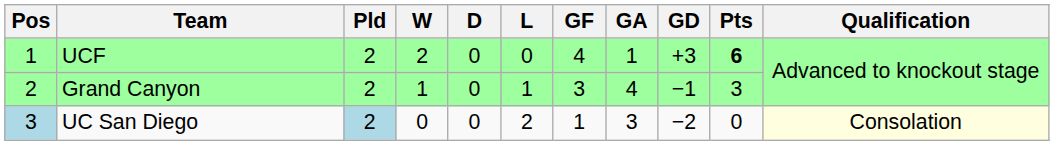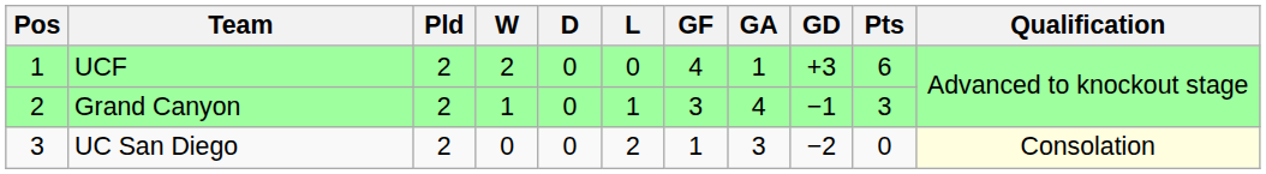UCF | Pts: bold -> normal
UC San Diego | Pos: lightblue background -> no background
UC San Diego | Pld: lightblue background -> no background
